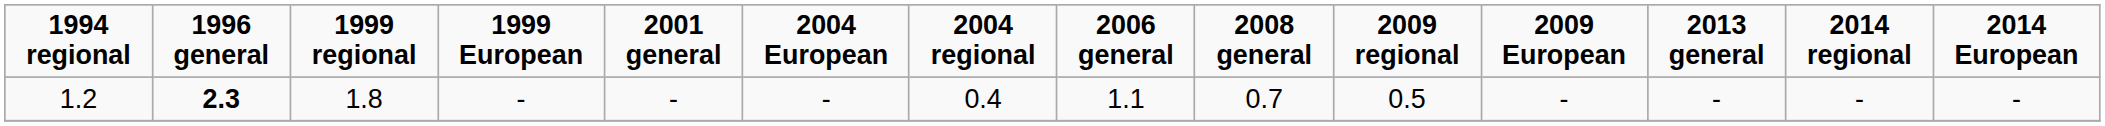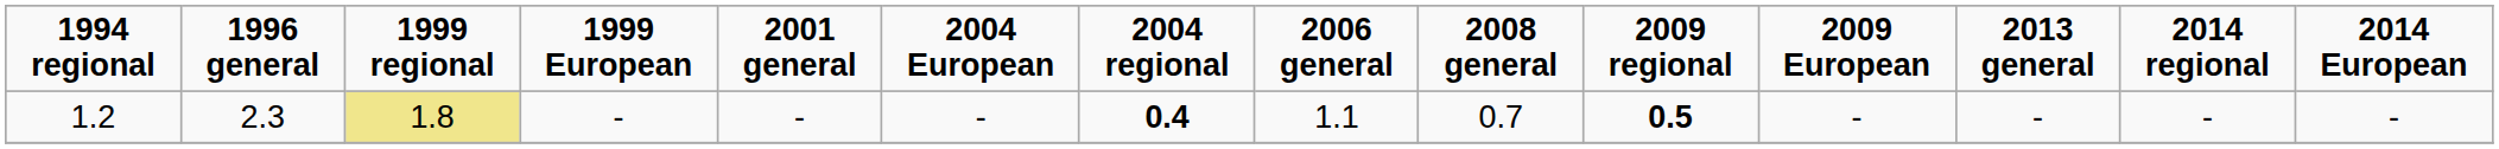1.2 | 1996 general: bold -> normal
1.2 | 1999 regional: no background -> khaki background
1.2 | 2004 regional: normal -> bold
1.2 | 2009 regional: normal -> bold
